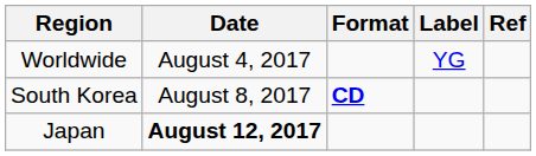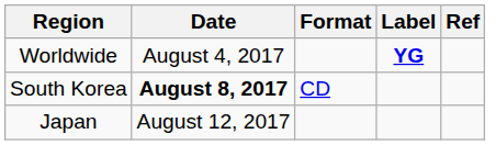Worldwide | Label: normal -> bold
South Korea | Date: normal -> bold
South Korea | Format: bold -> normal
Japan | Date: bold -> normal
